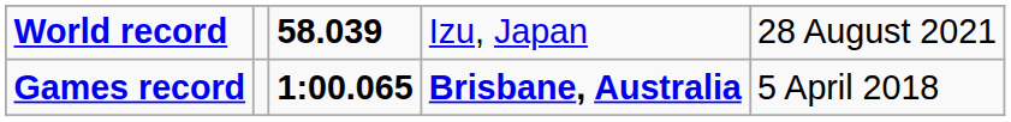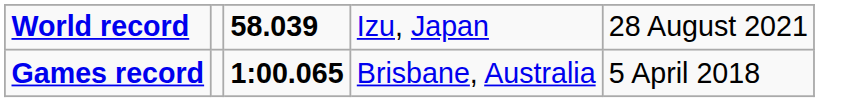Games record | column 4: bold -> normal
